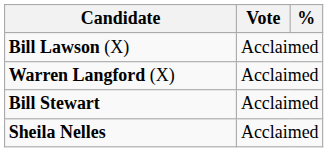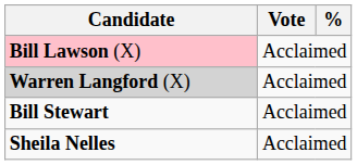Bill Lawson (X) | Candidate: no background -> pink background
Warren Langford (X) | Candidate: no background -> lightgrey background
